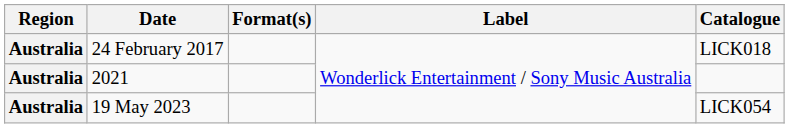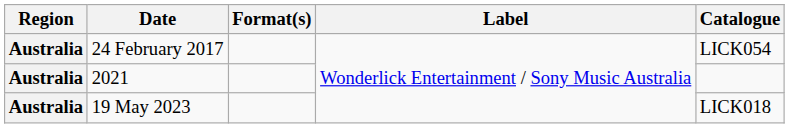24 February 2017 | Catalogue: LICK018 -> LICK054
19 May 2023 | Catalogue: LICK054 -> LICK018
